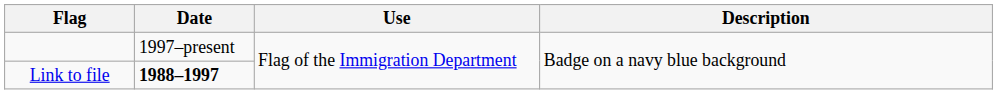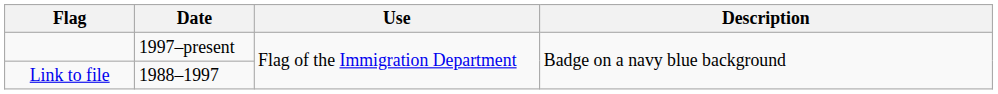Link to file | Date: bold -> normal
